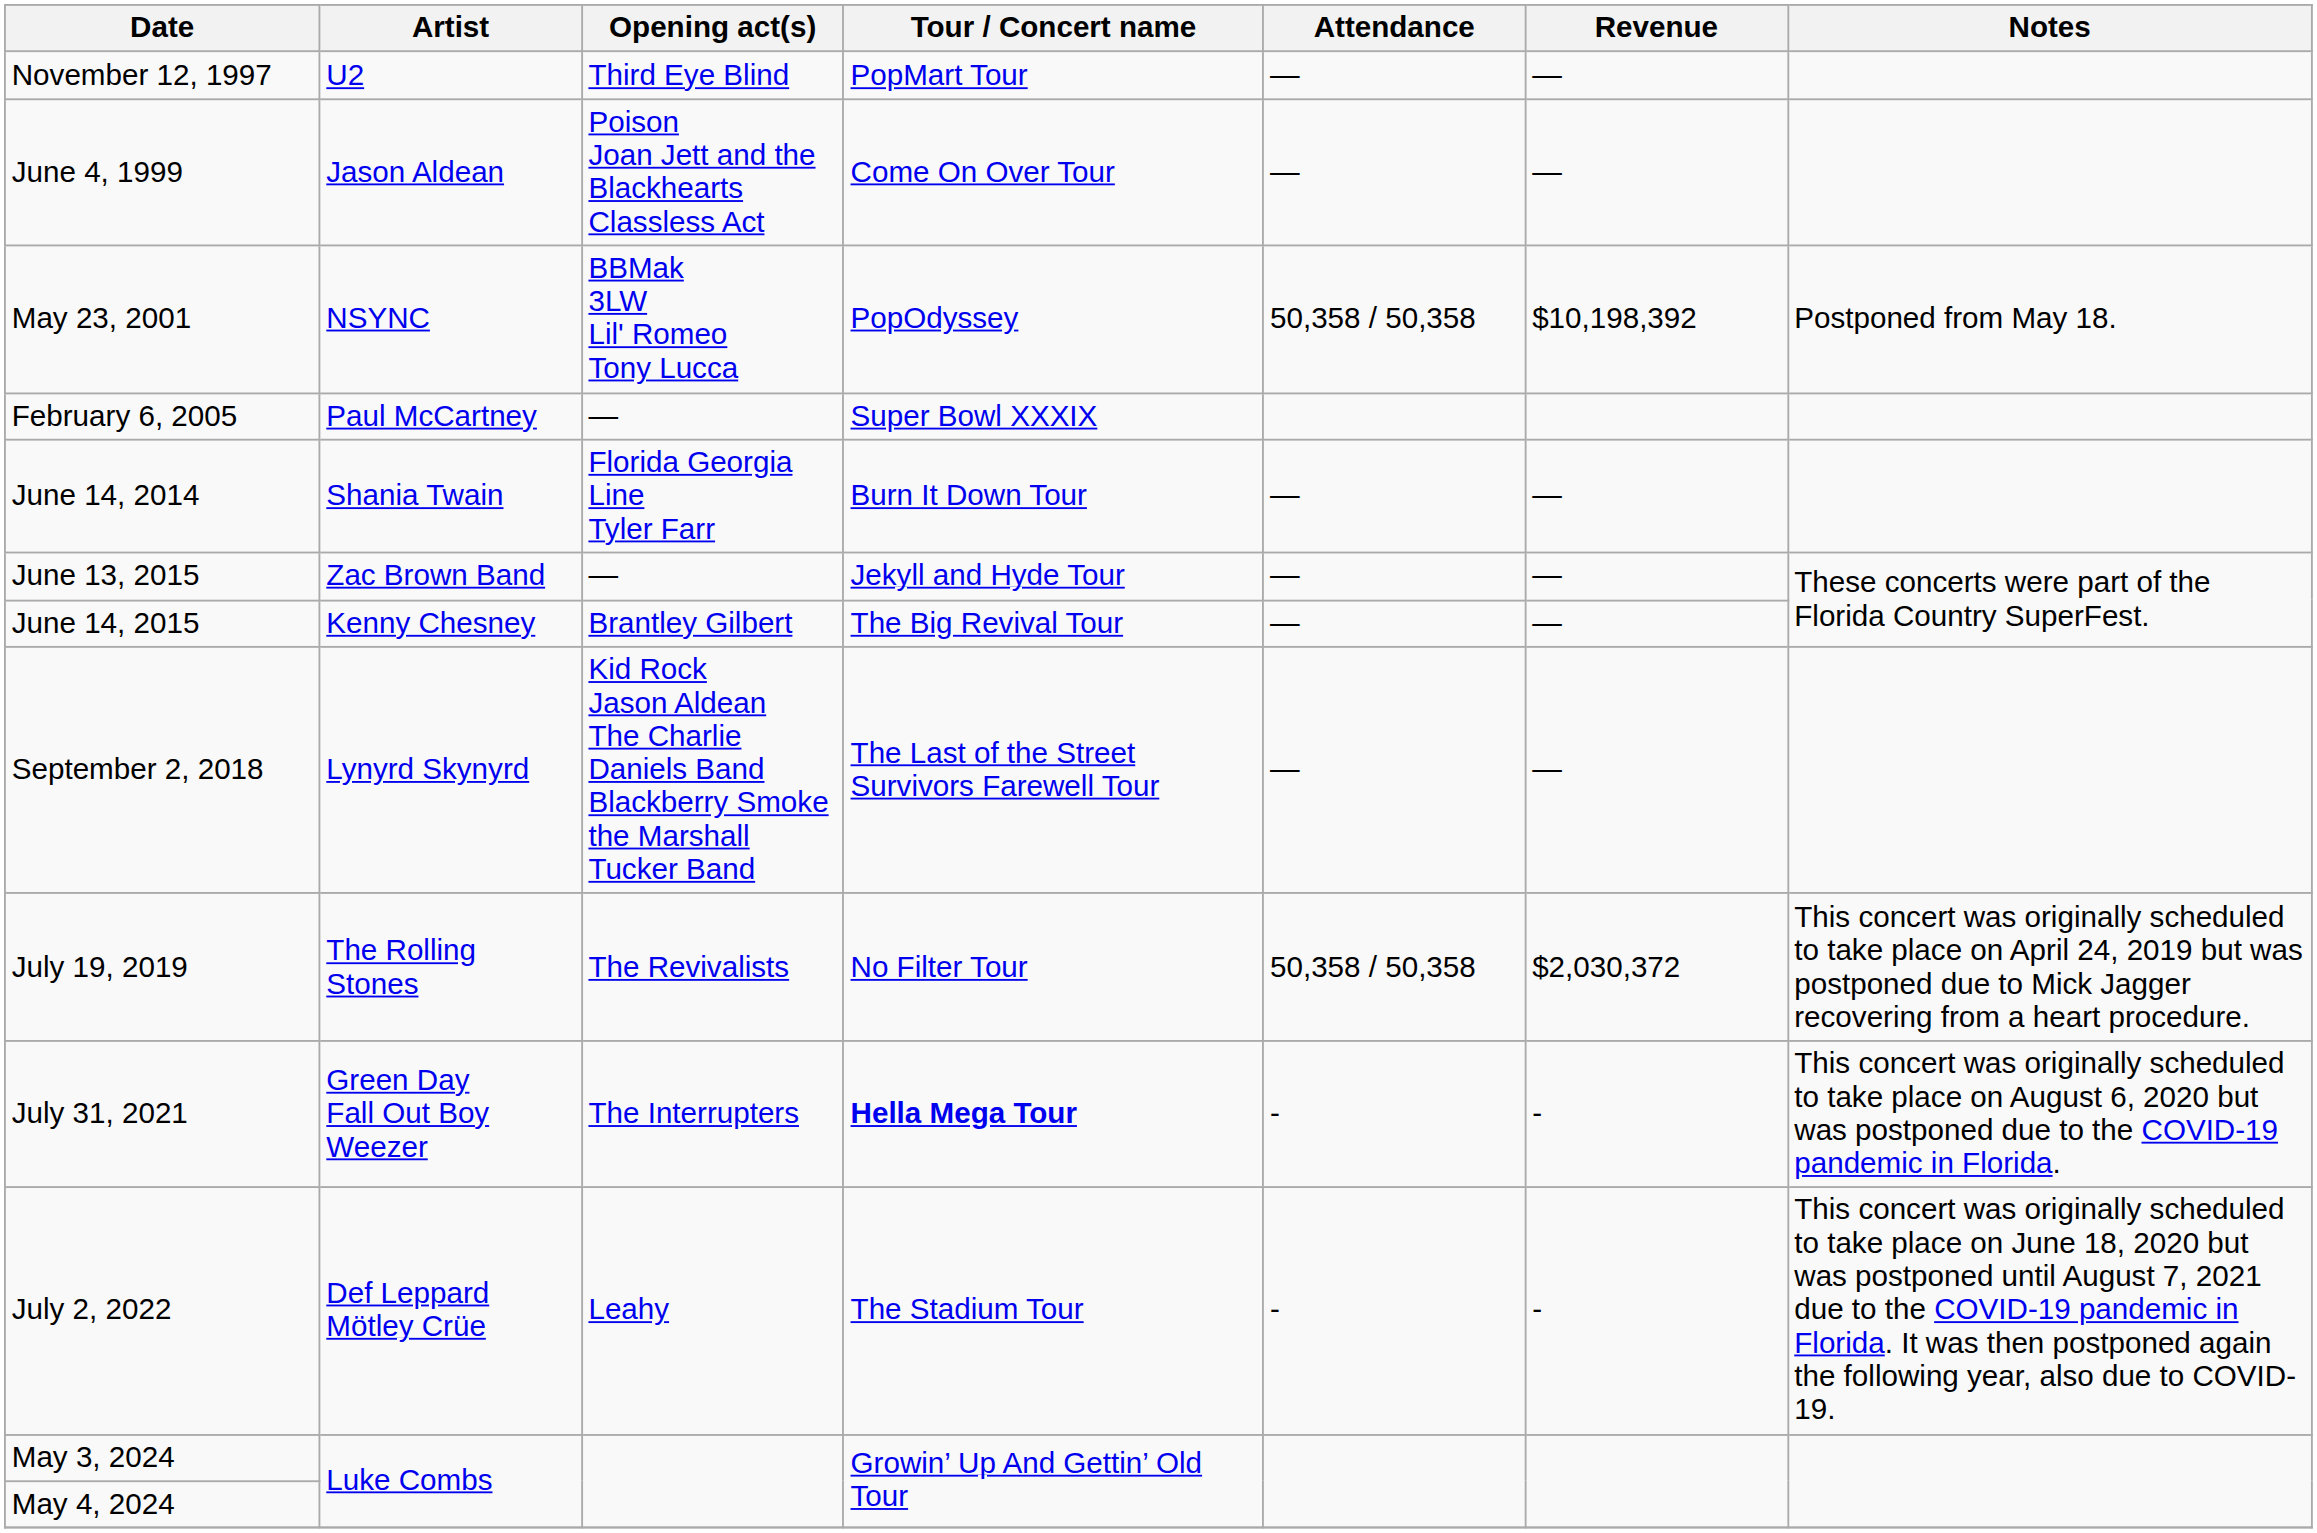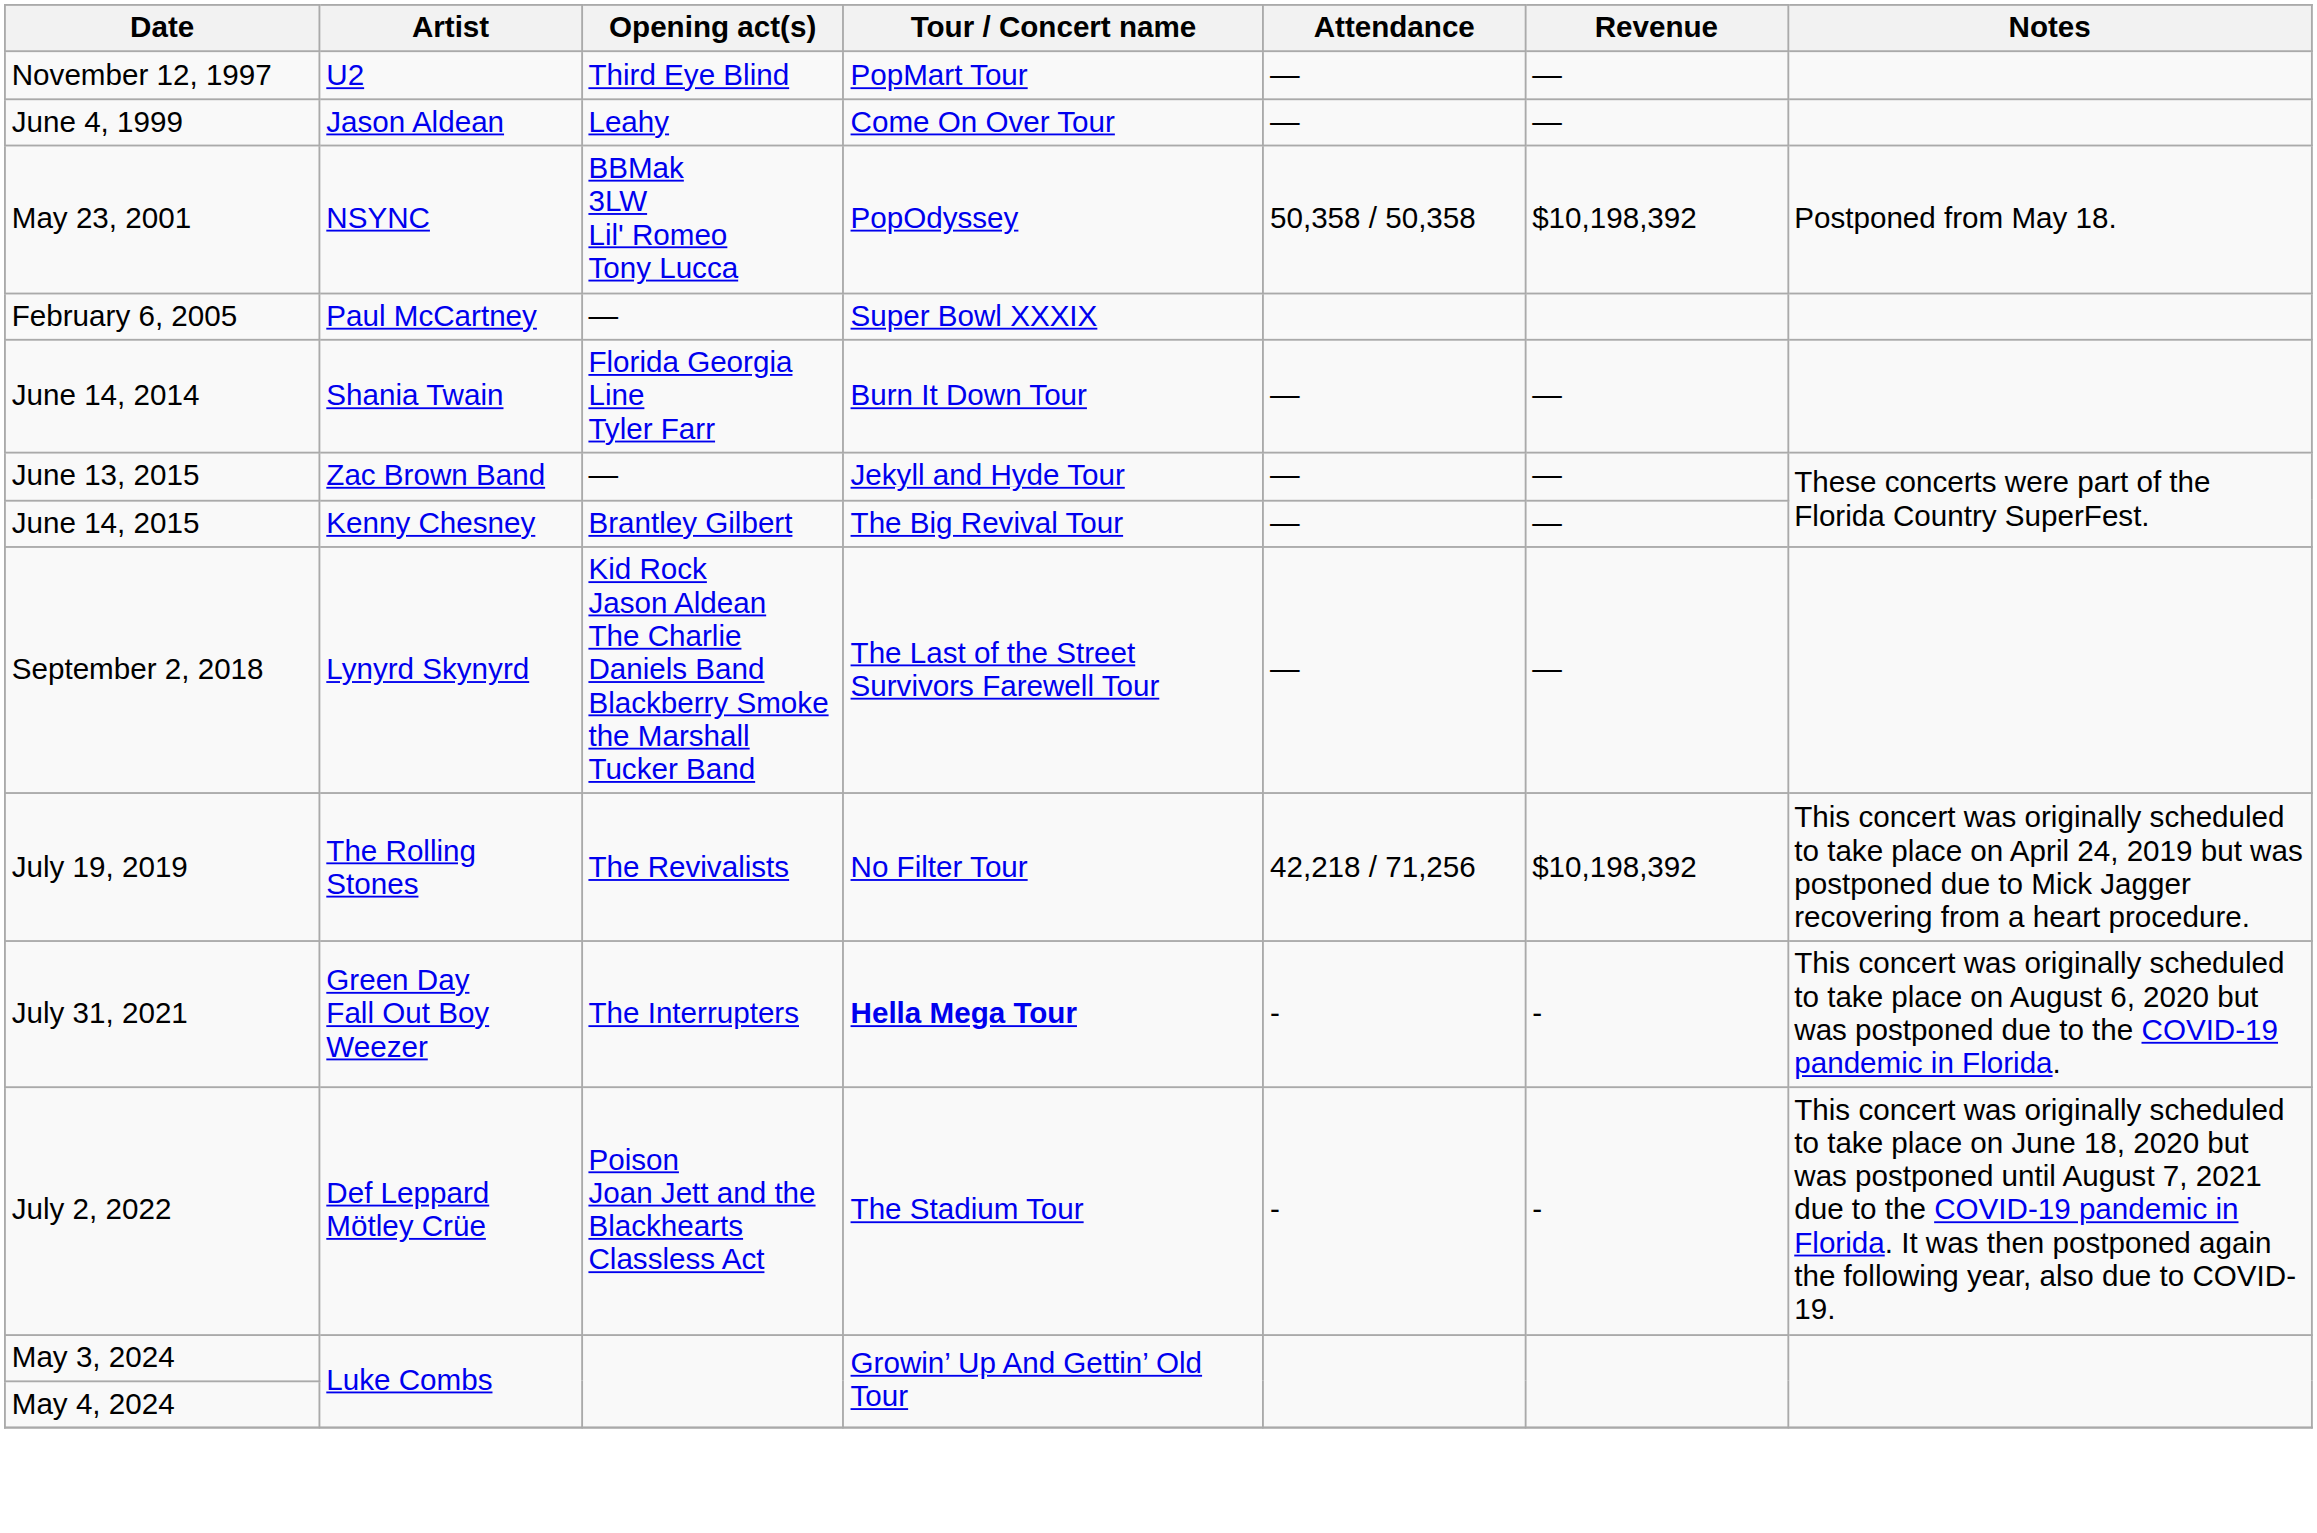June 4, 1999 | Opening act(s): Poison Joan Jett and the Blackhearts Classless Act -> Leahy
July 19, 2019 | Attendance: 50,358 / 50,358 -> 42,218 / 71,256
July 19, 2019 | Revenue: $2,030,372 -> $10,198,392
July 2, 2022 | Opening act(s): Leahy -> Poison Joan Jett and the Blackhearts Classless Act
